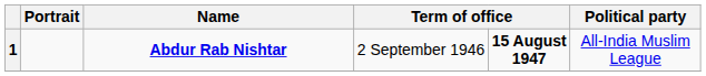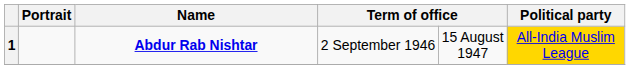1 | column 5: bold -> normal
1 | Political party: no background -> gold background
